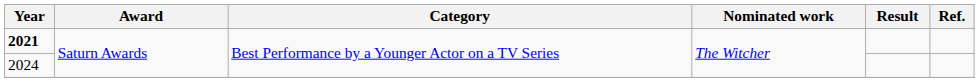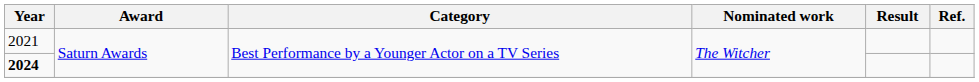2021 | Year: bold -> normal
2024 | Year: normal -> bold
